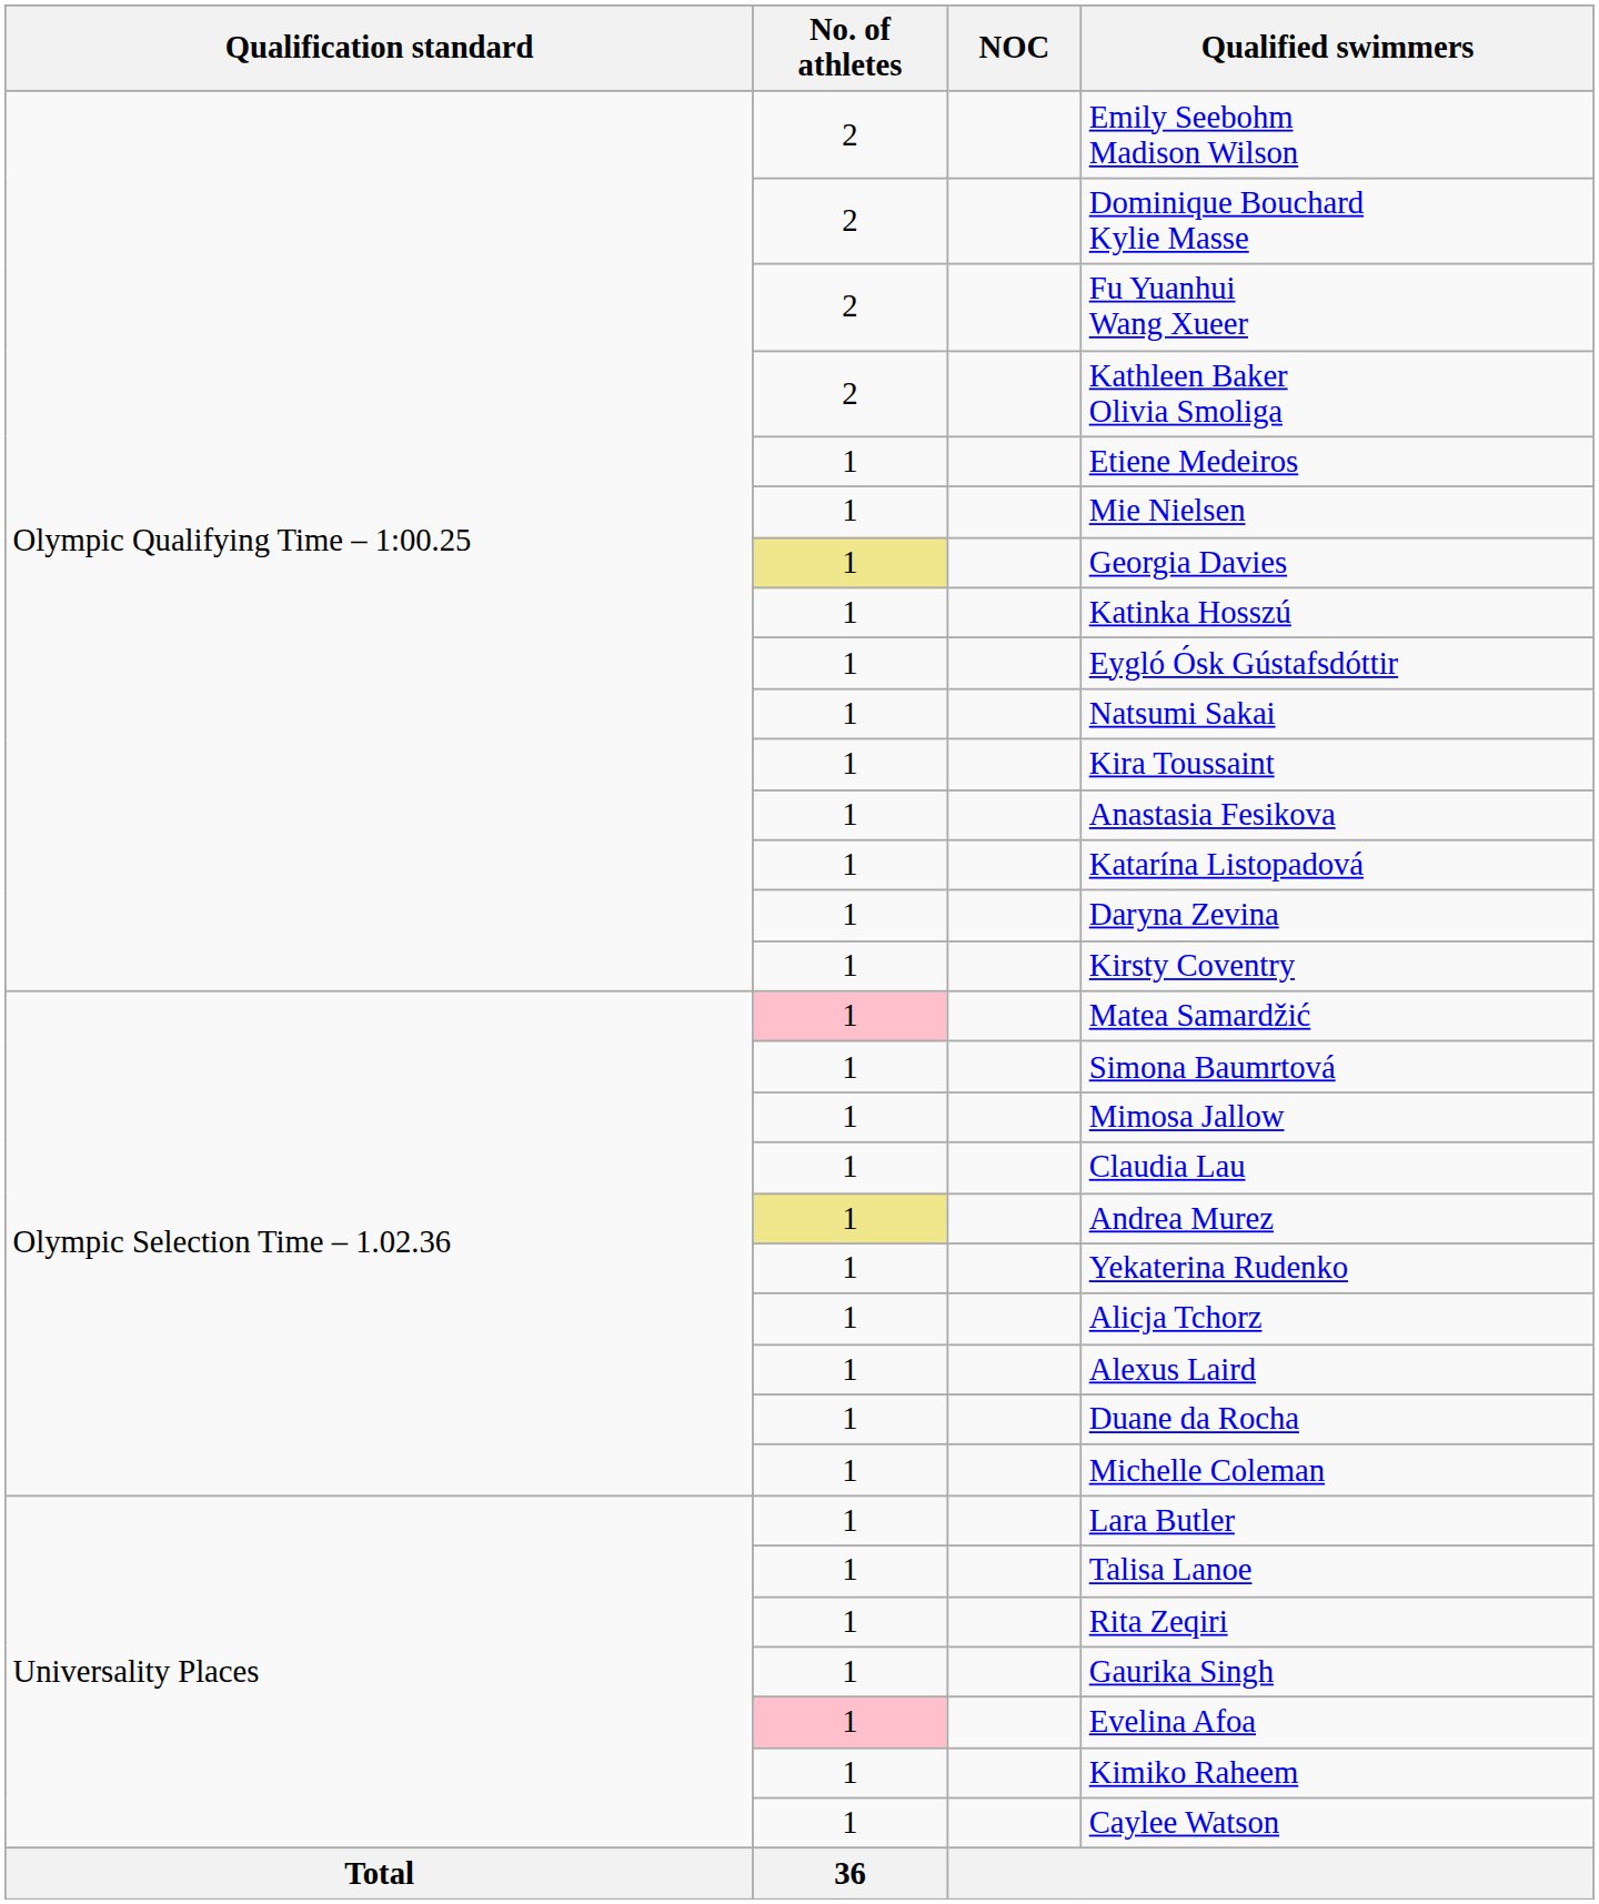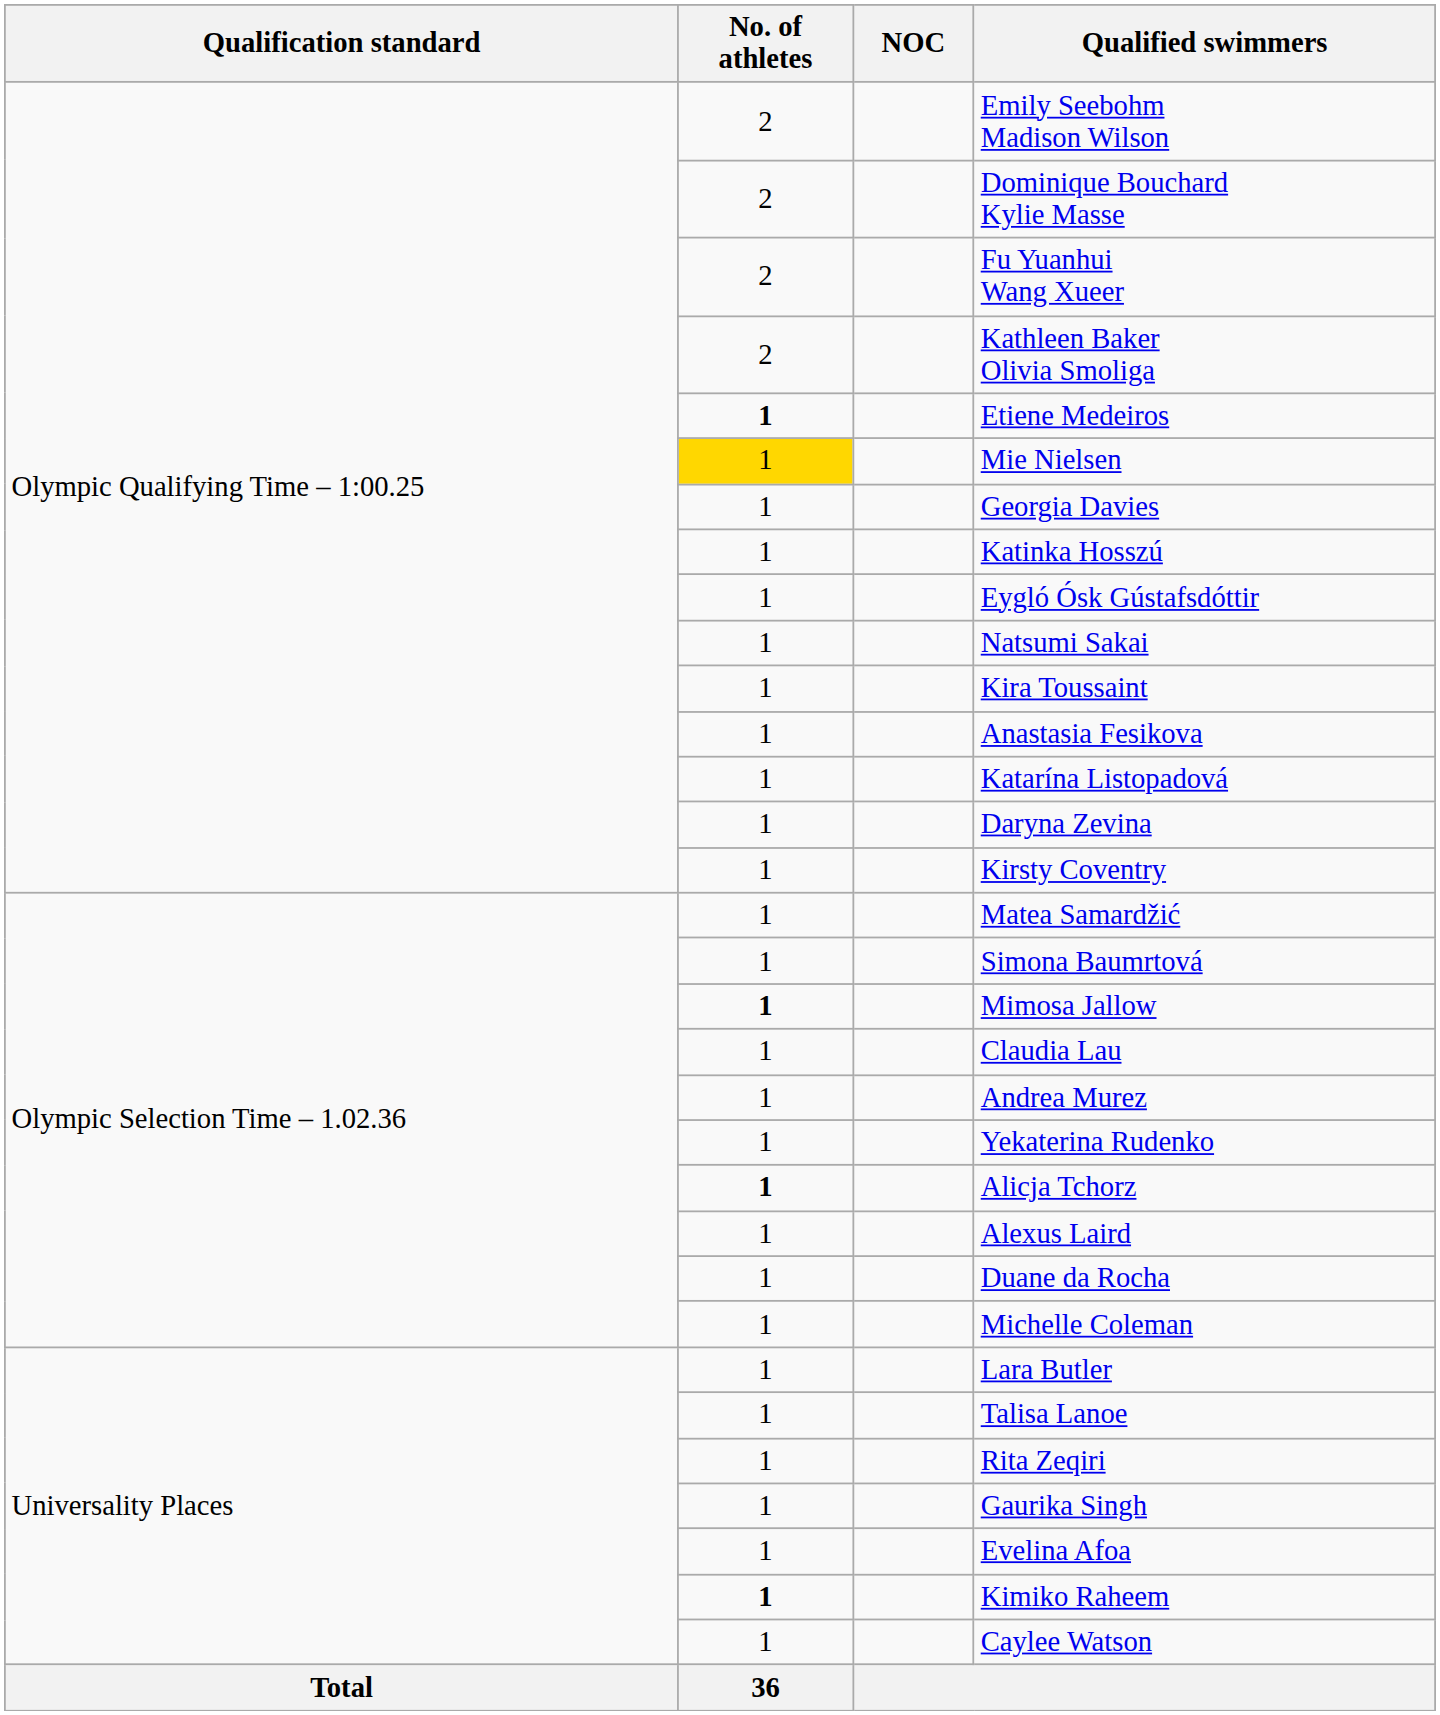Etiene Medeiros | No. of athletes: normal -> bold
Mie Nielsen | No. of athletes: no background -> gold background
Georgia Davies | No. of athletes: khaki background -> no background
Matea Samardžić | No. of athletes: pink background -> no background
Mimosa Jallow | No. of athletes: normal -> bold
Andrea Murez | No. of athletes: khaki background -> no background
Alicja Tchorz | No. of athletes: normal -> bold
Evelina Afoa | No. of athletes: pink background -> no background
Kimiko Raheem | No. of athletes: normal -> bold
